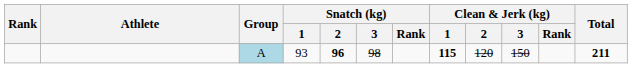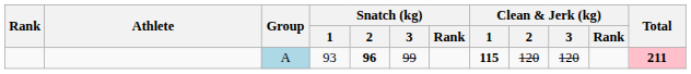row 3 | Snatch (kg) / 3: 98 -> 99
row 3 | Clean & Jerk (kg) / 3: 150 -> 120
row 3 | Total: no background -> pink background
